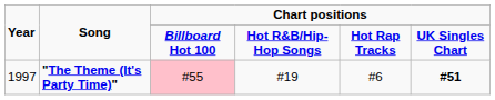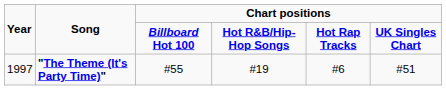1997 | column 3: pink background -> no background
1997 | column 6: bold -> normal
